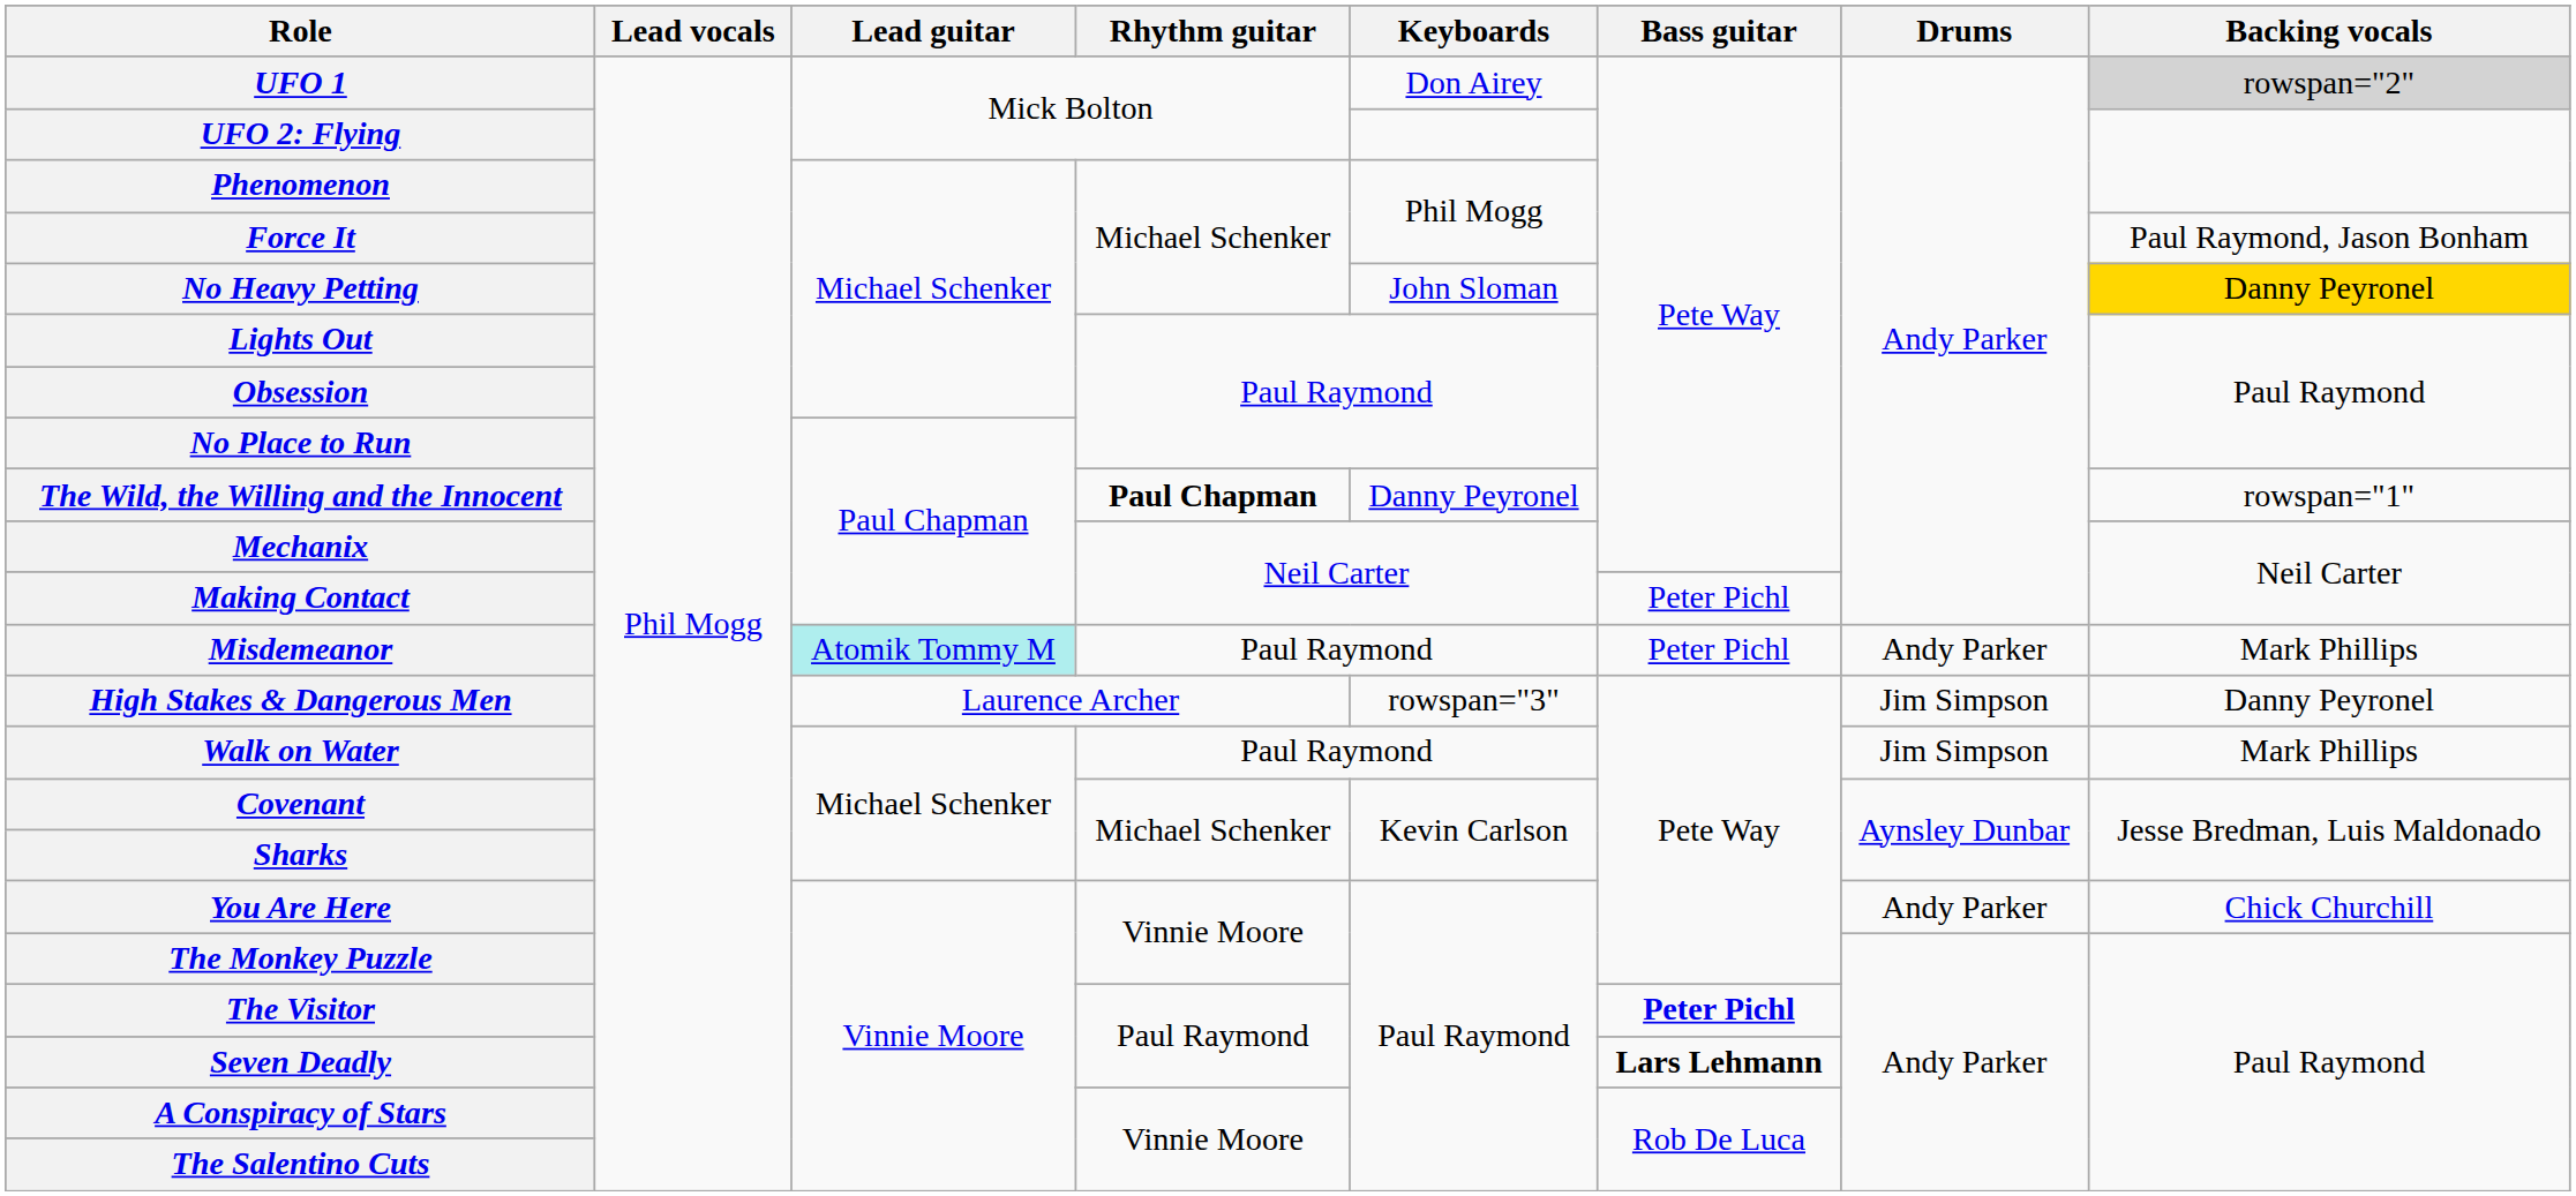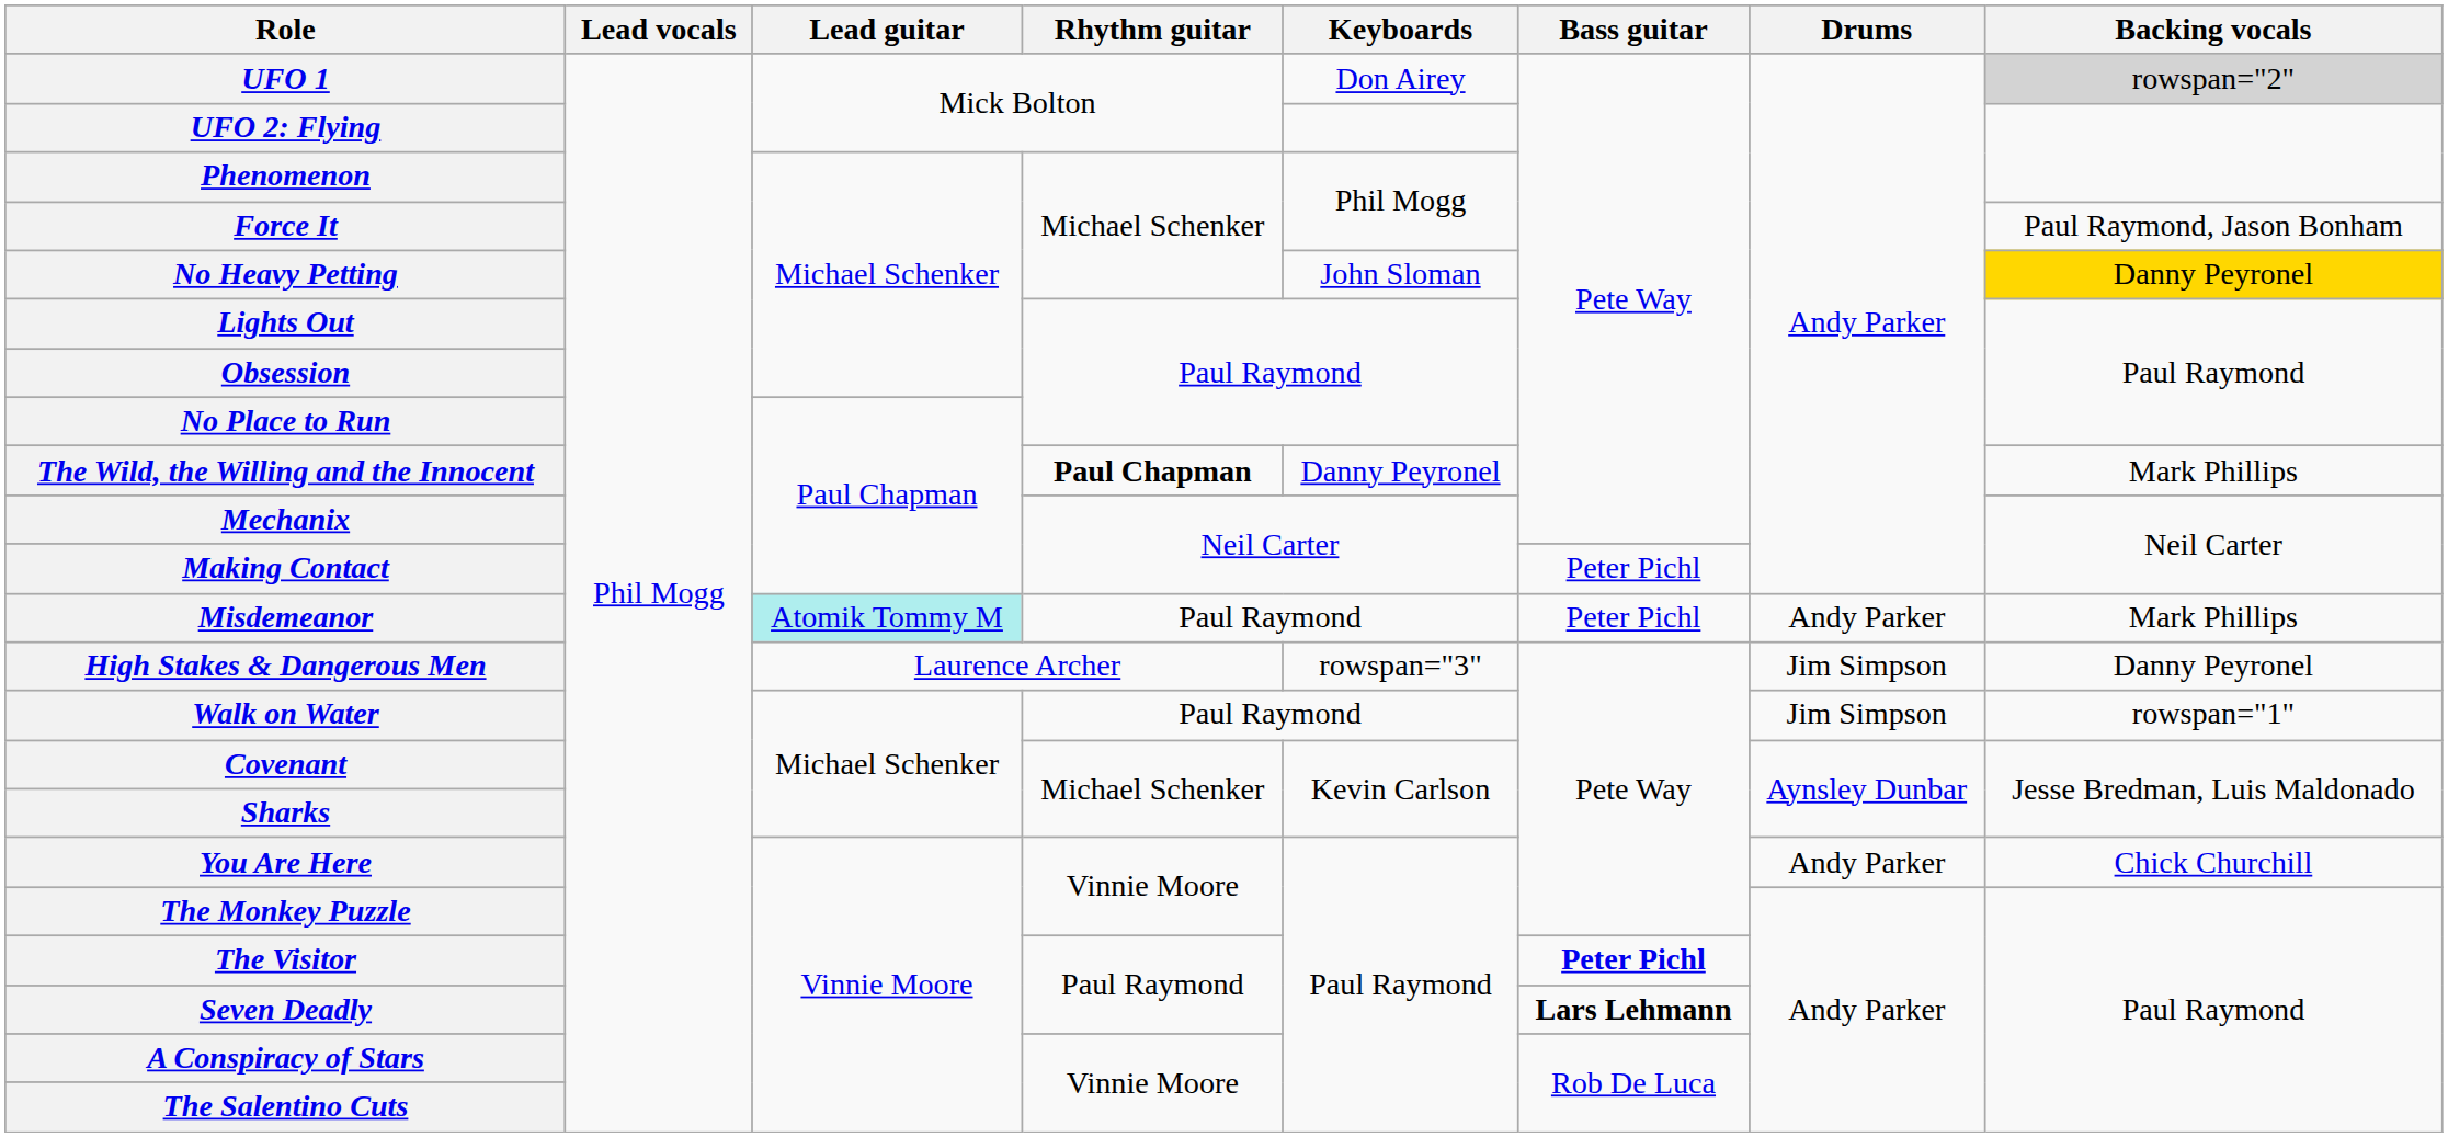The Wild, the Willing and the Innocent | Backing vocals: rowspan="1" -> Mark Phillips
Walk on Water | Backing vocals: Mark Phillips -> rowspan="1"
